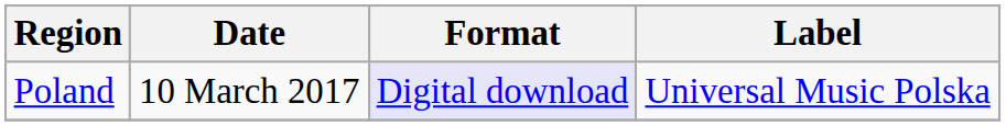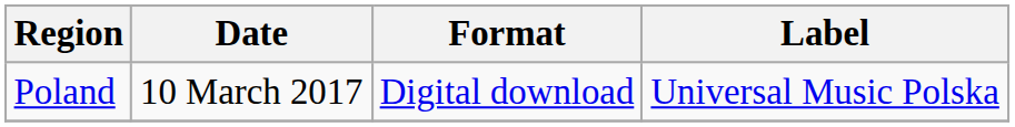Poland | Format: lavender background -> no background
